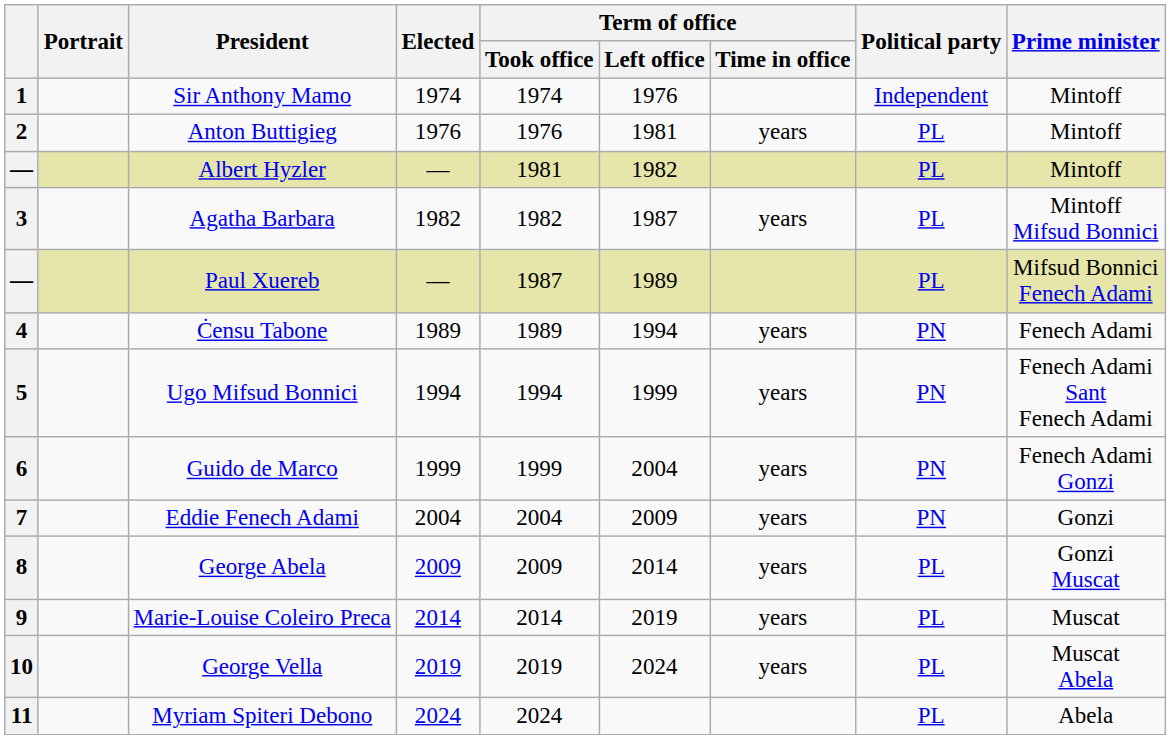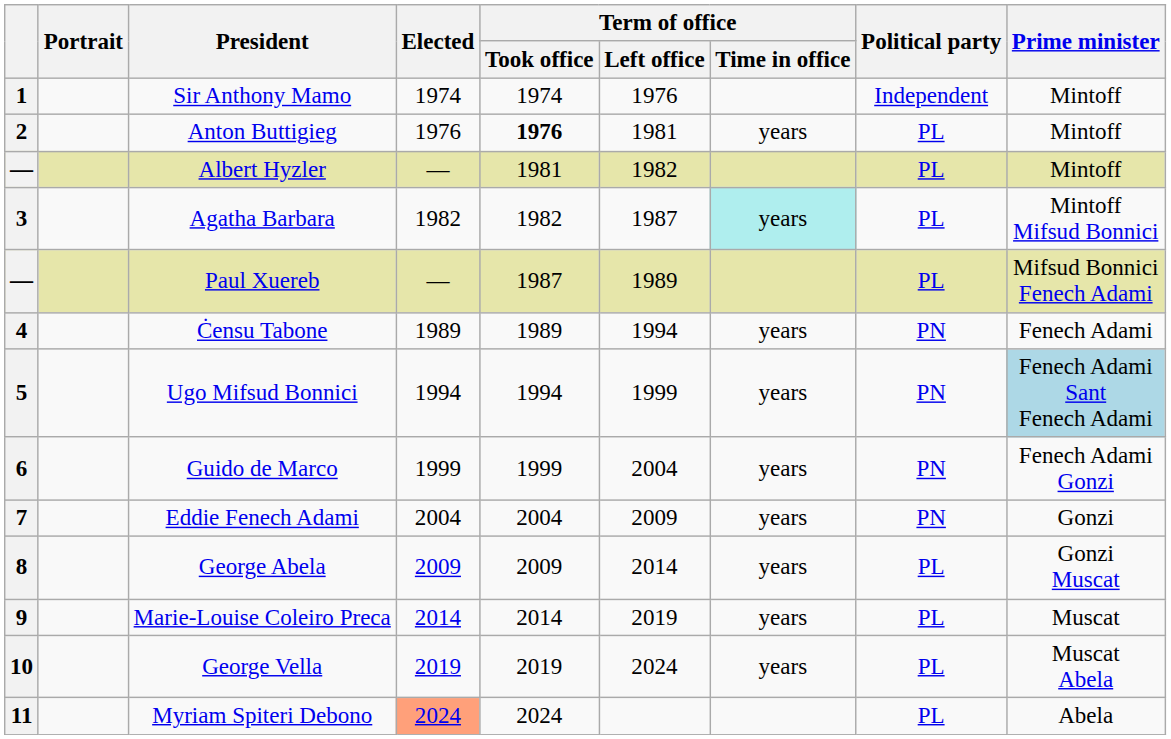2 | Term of office / Took office: normal -> bold
3 | Term of office / Time in office: no background -> paleturquoise background
5 | Prime minister: no background -> lightblue background
11 | Elected: no background -> lightsalmon background
